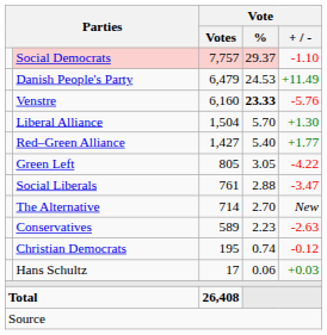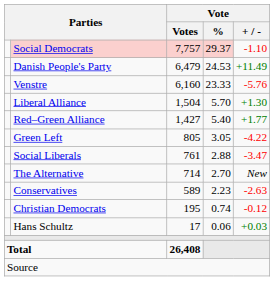Venstre | Vote / %: bold -> normal
